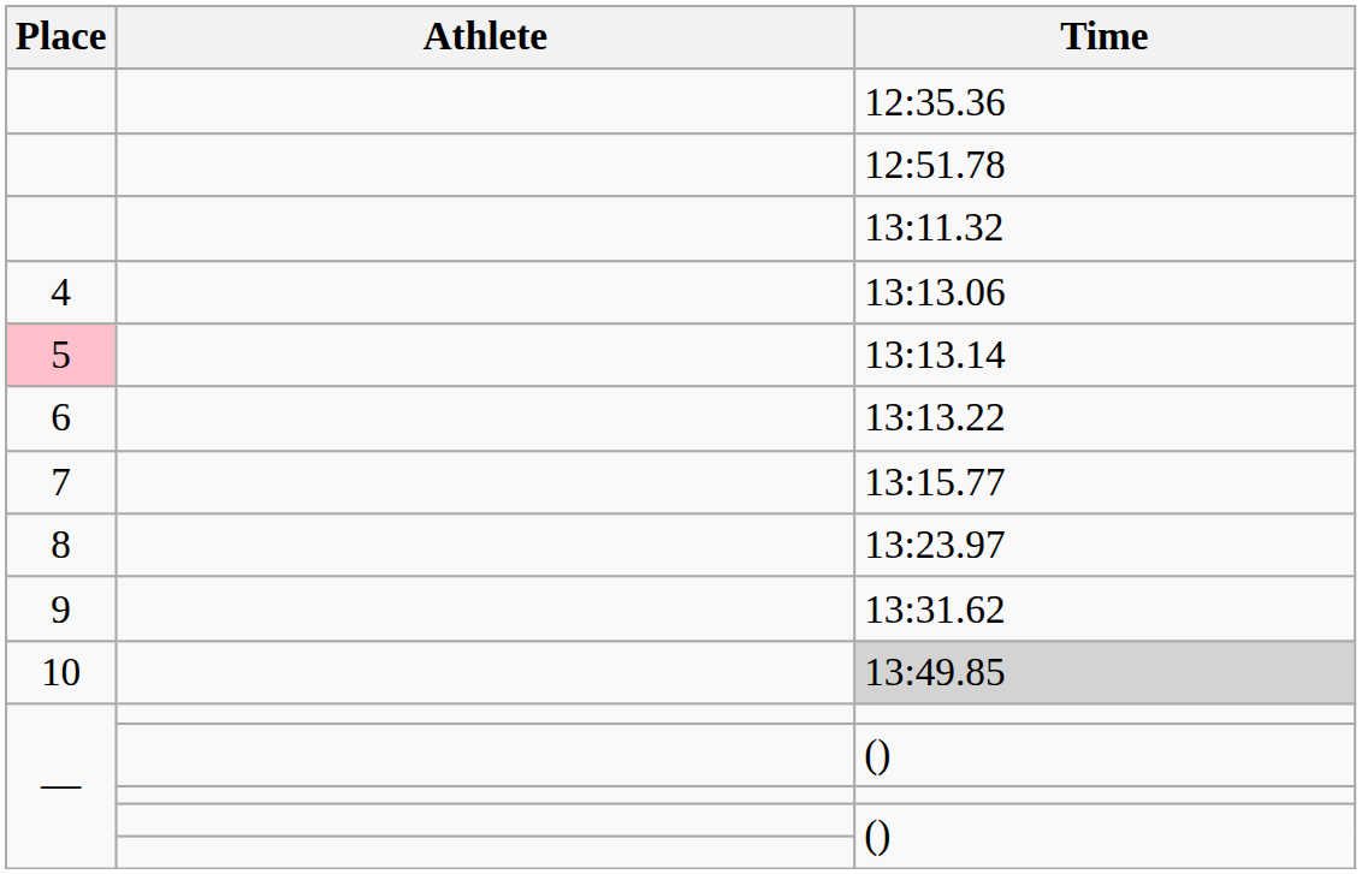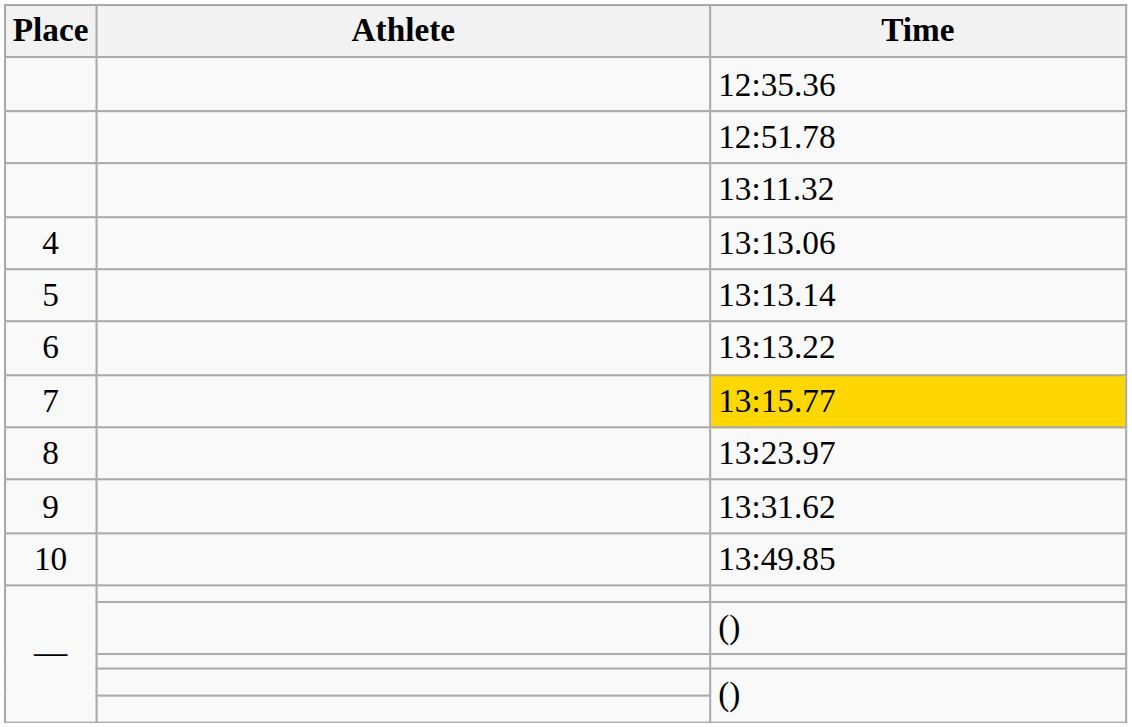13:13.14 | Place: pink background -> no background
13:15.77 | Time: no background -> gold background
13:49.85 | Time: lightgrey background -> no background
